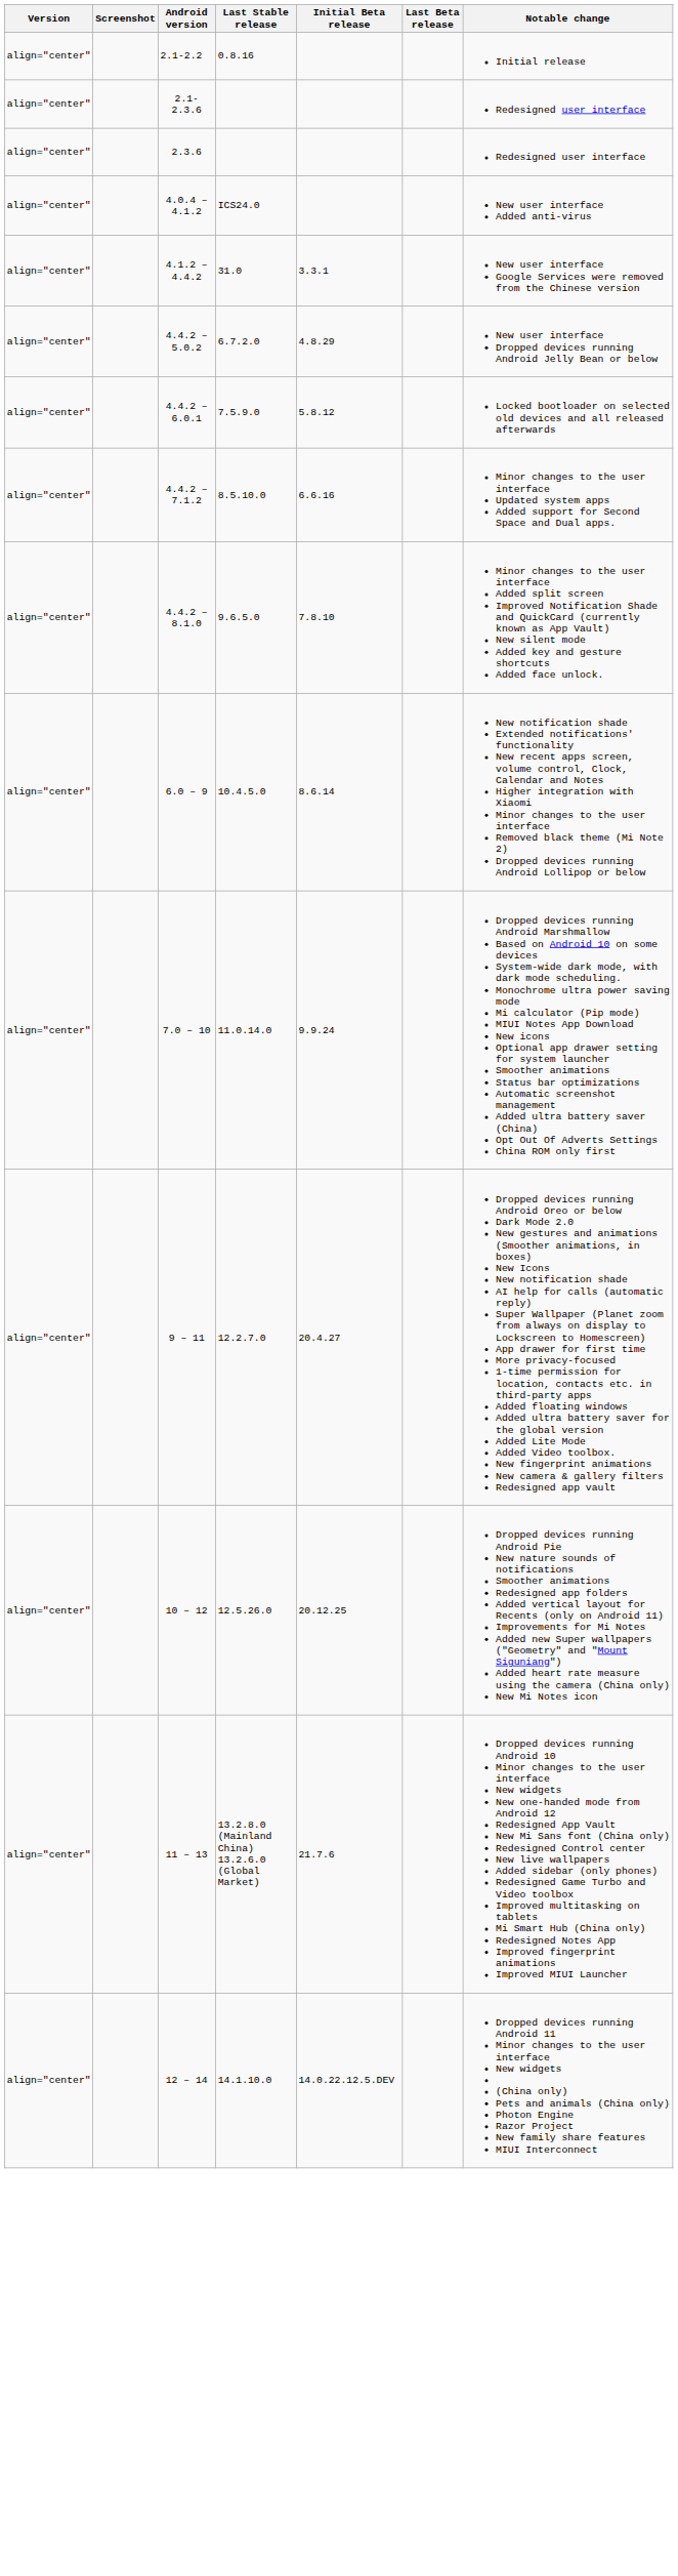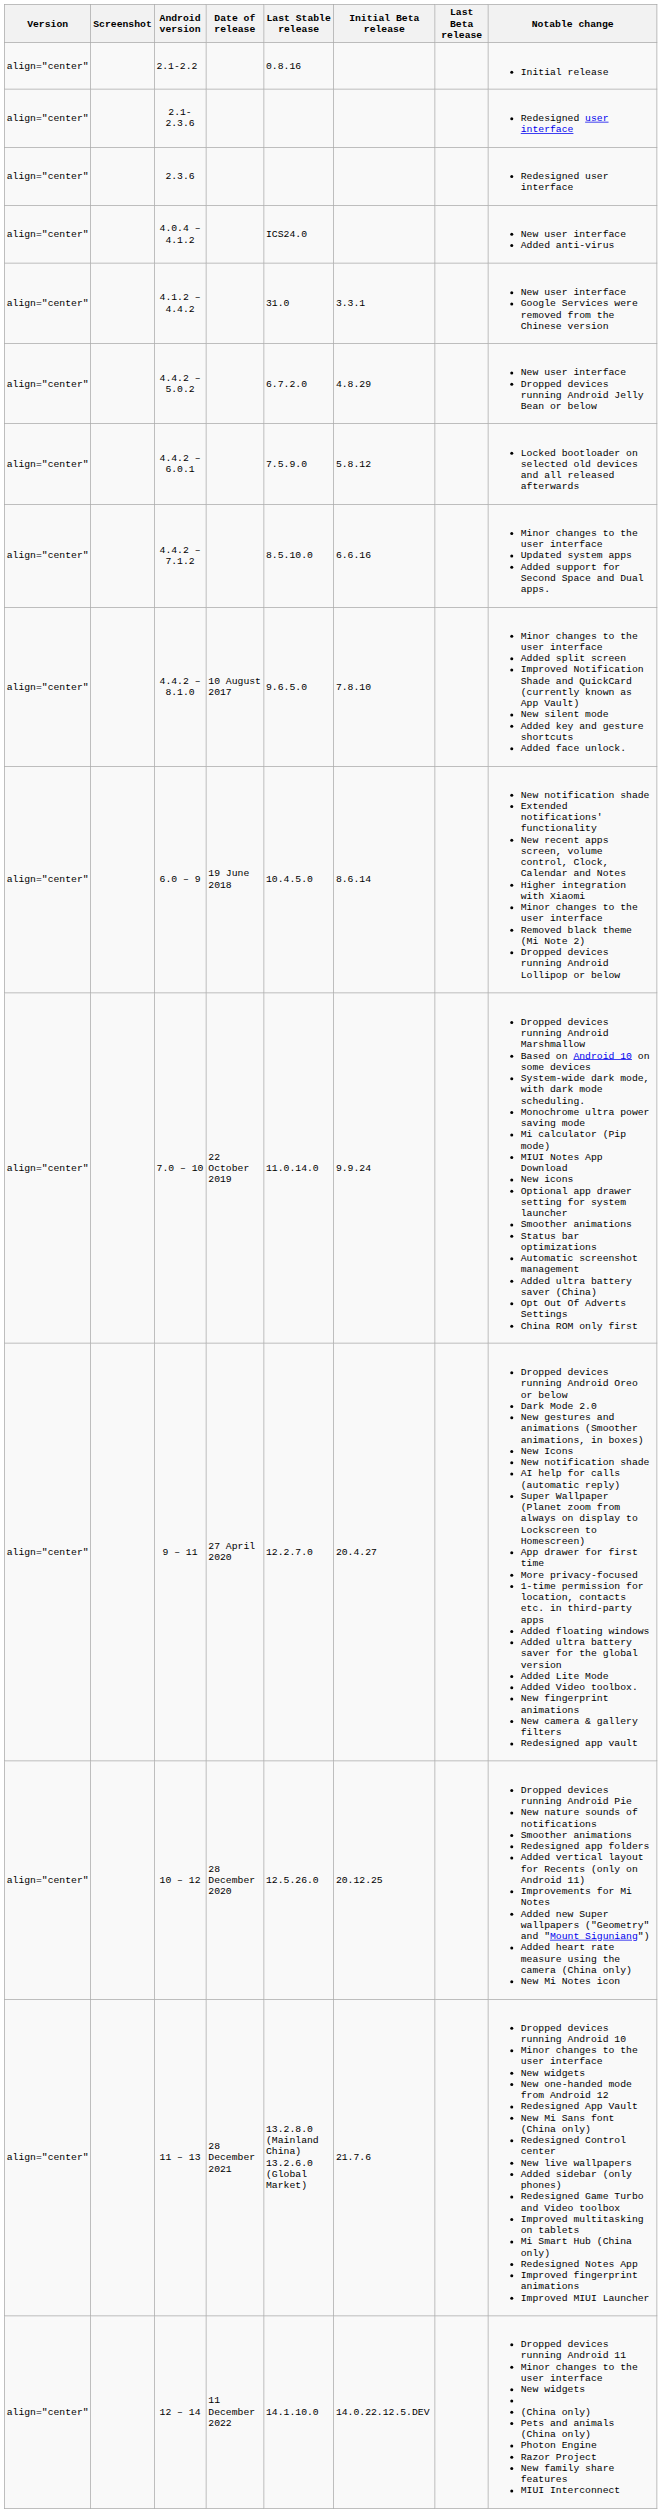+ column: Date of release | 10 August 2017 | 19 June 2018 | 22 October 2019 | 27 April 2020 | 28 December 2020 | 28 December 2021 | 11 December 2022
